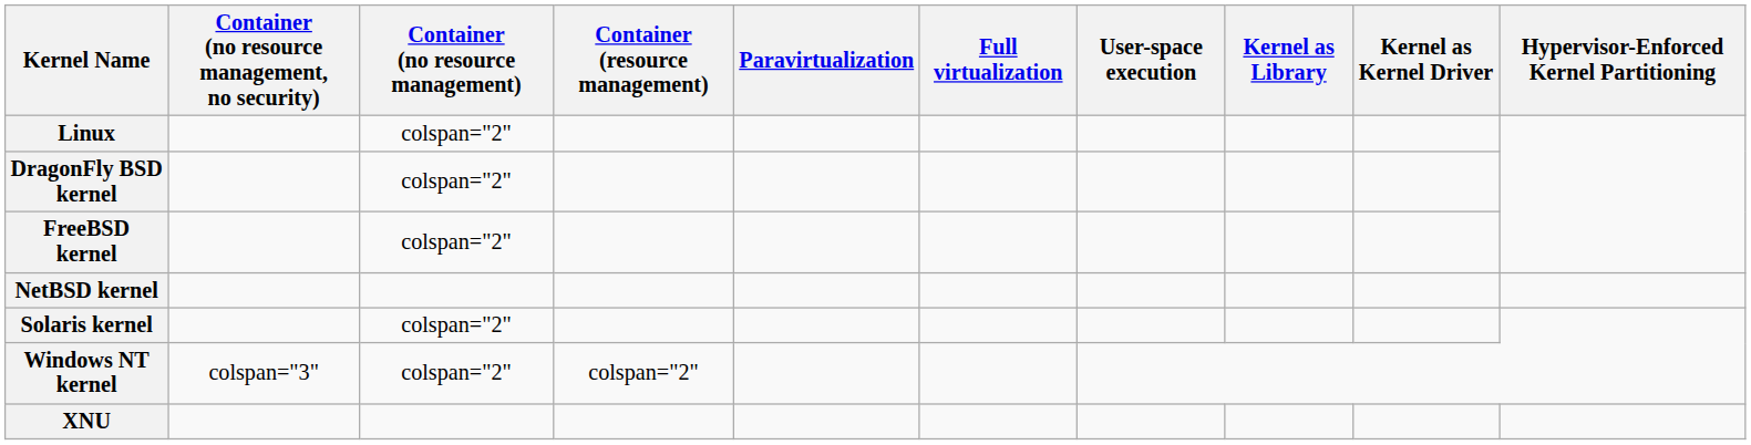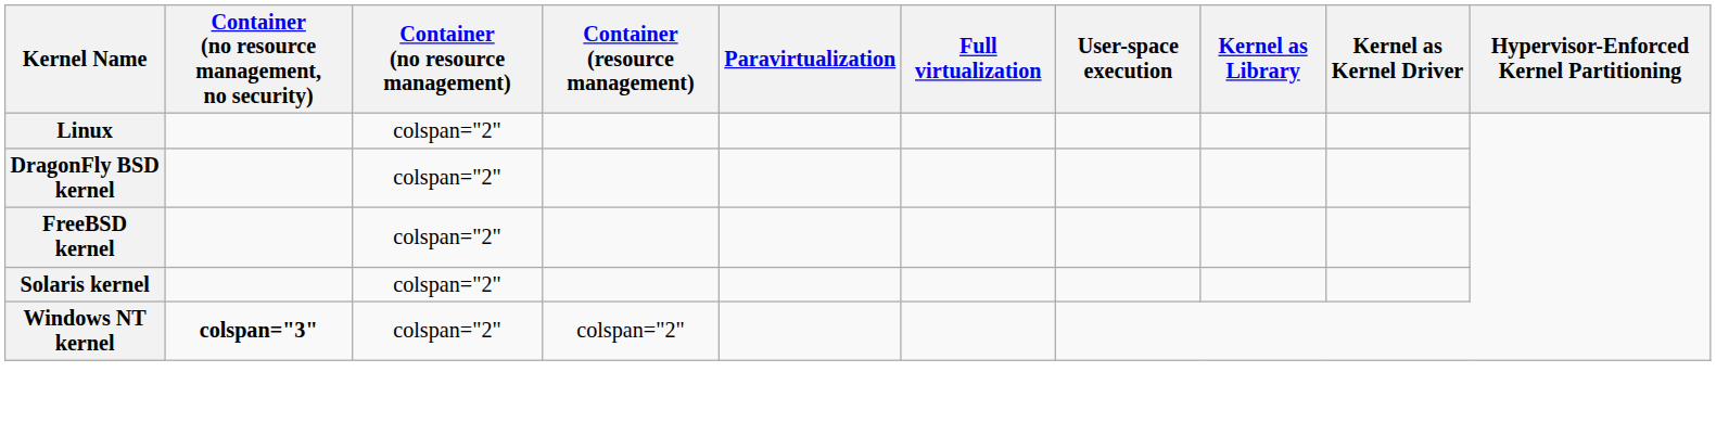- row: NetBSD kernel
Windows NT kernel | Container (no resource management, no security): normal -> bold
- row: XNU
